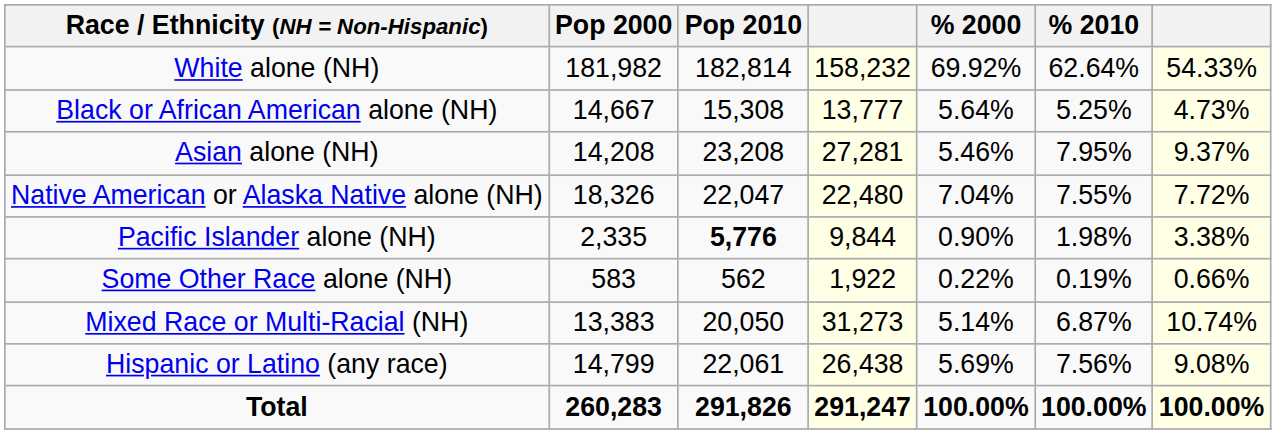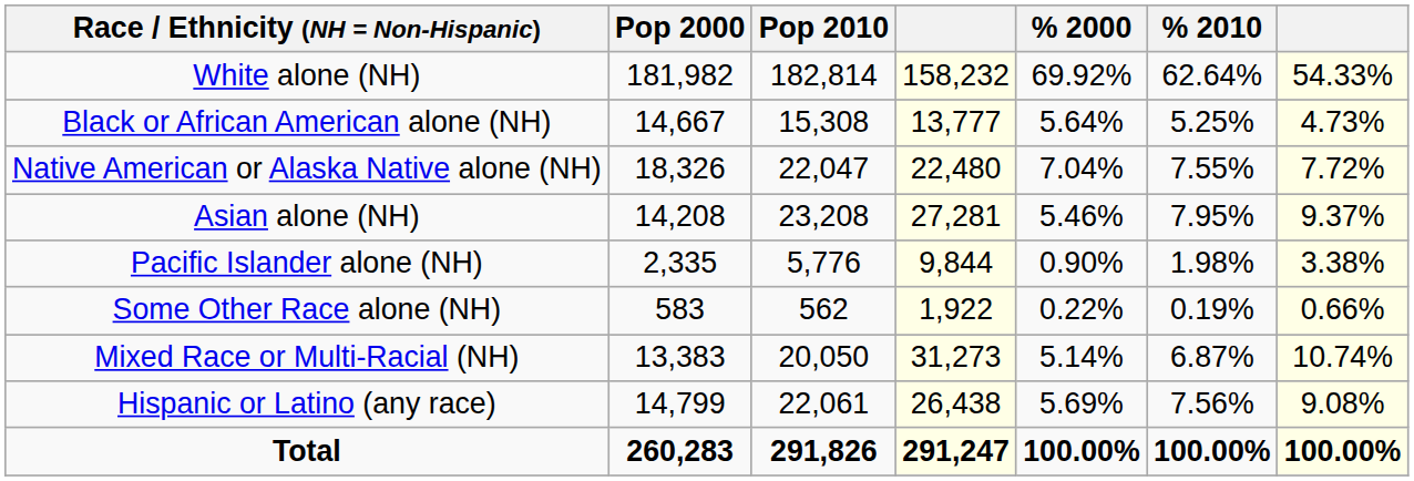rows swapped: Native American or Alaska Native alone (NH) <-> Asian alone (NH)
Pacific Islander alone (NH) | Pop 2010: bold -> normal
